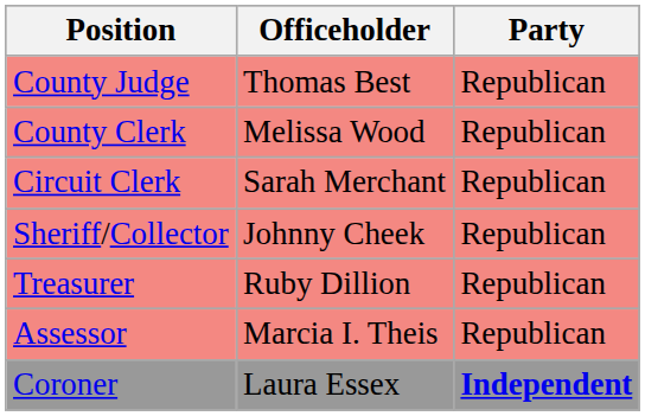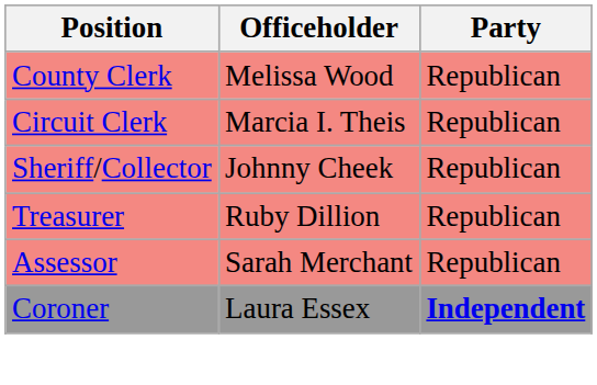- row: County Judge | Thomas Best | Republican
Circuit Clerk | Officeholder: Sarah Merchant -> Marcia I. Theis
Assessor | Officeholder: Marcia I. Theis -> Sarah Merchant
